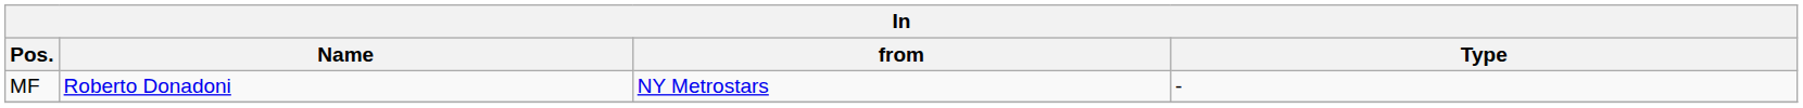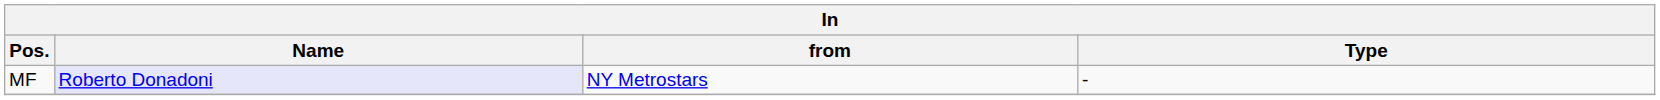MF | Name: no background -> lavender background
